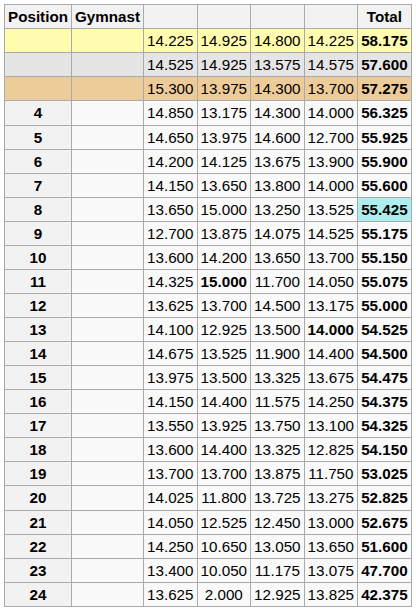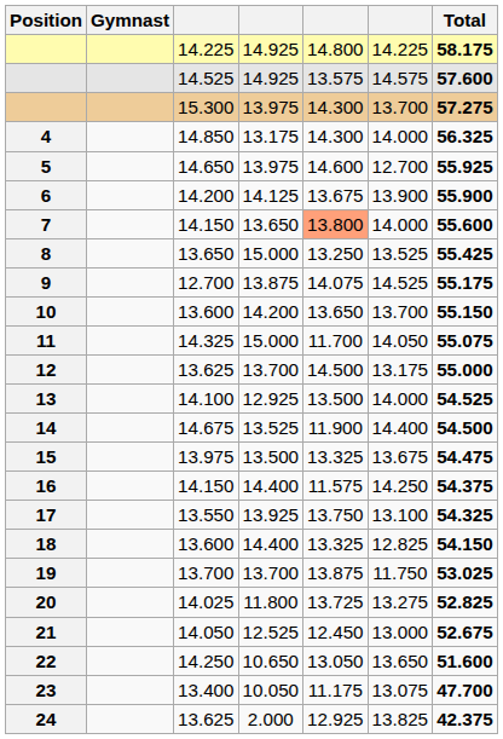7 | column 5: no background -> lightsalmon background
8 | Total: paleturquoise background -> no background
11 | column 4: bold -> normal
13 | column 6: bold -> normal
